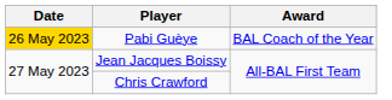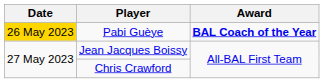Pabi Guèye | Award: normal -> bold
